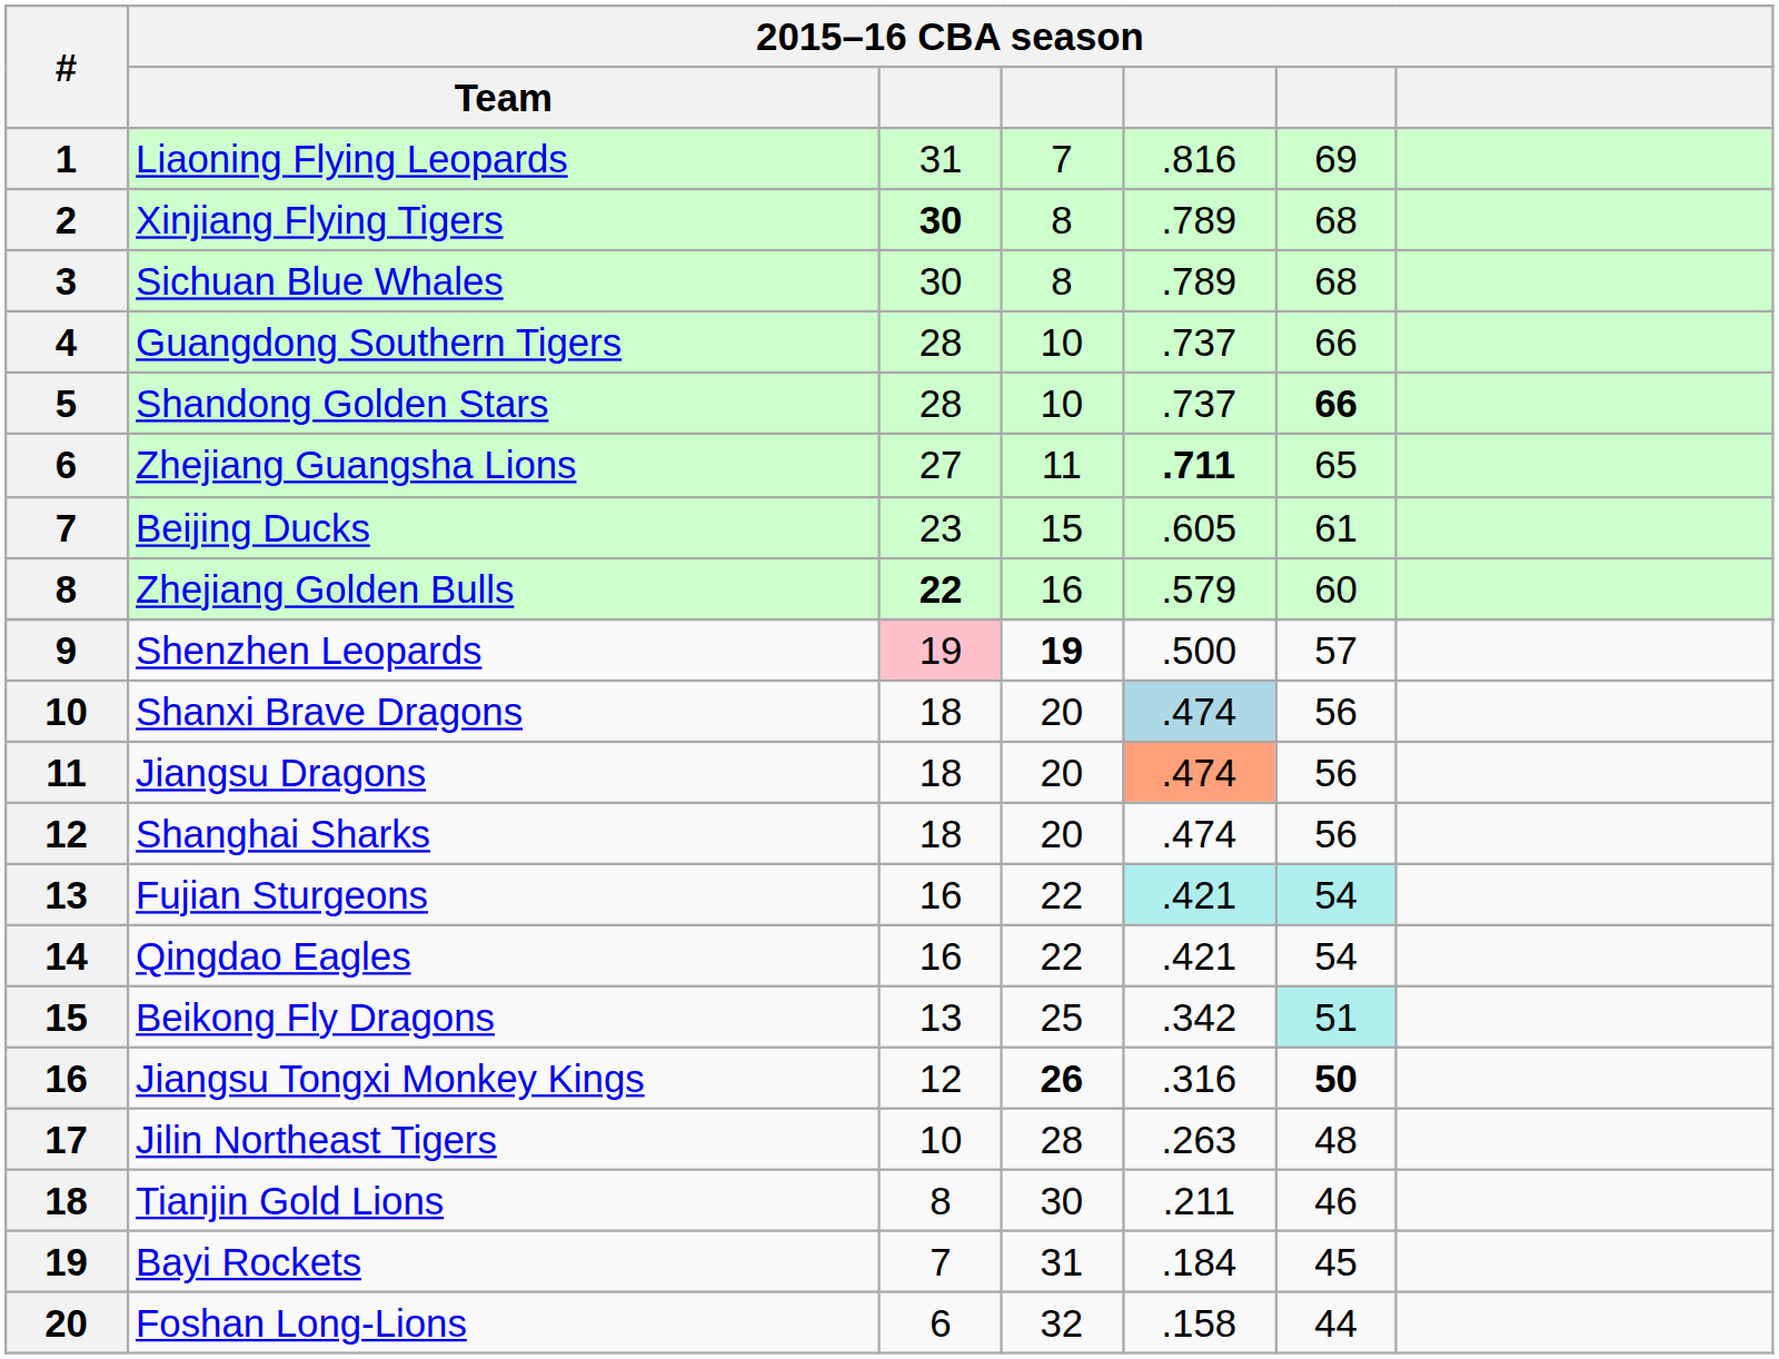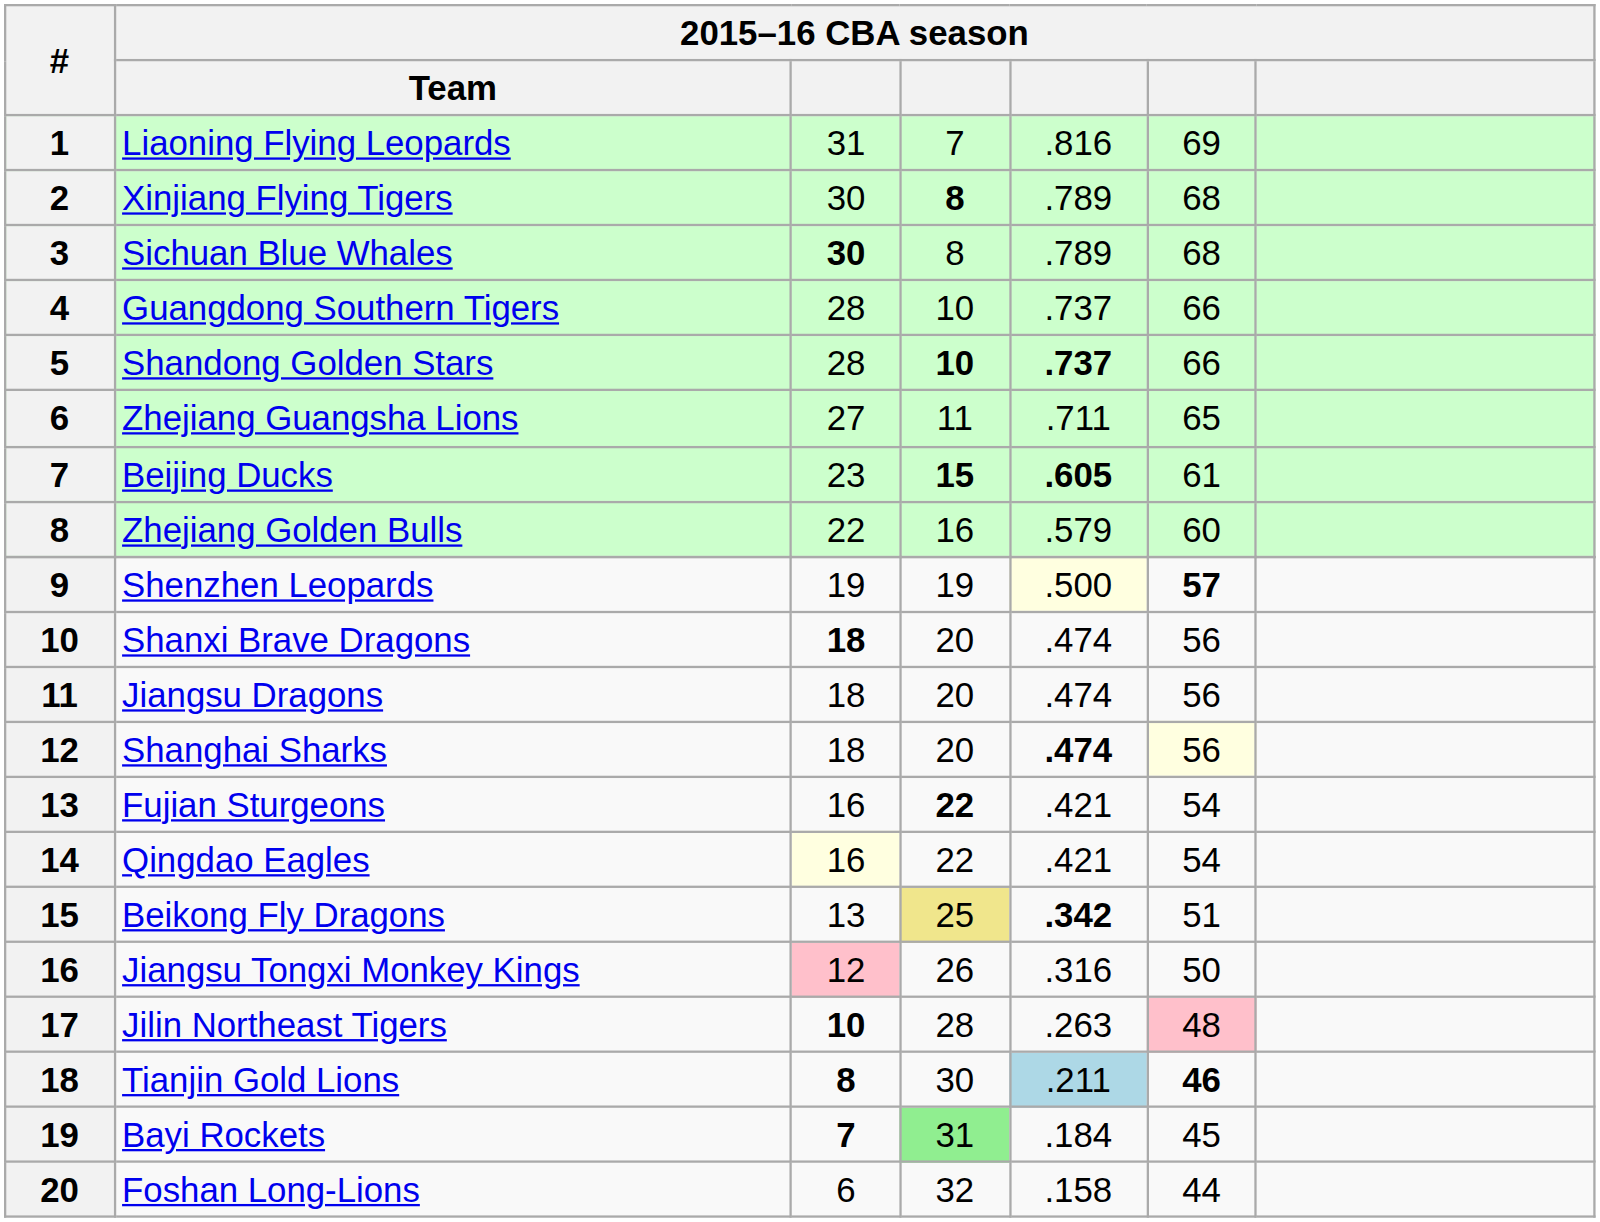Xinjiang Flying Tigers | column 3: bold -> normal
Xinjiang Flying Tigers | column 4: normal -> bold
Sichuan Blue Whales | column 3: normal -> bold
Shandong Golden Stars | column 4: normal -> bold
Shandong Golden Stars | column 5: normal -> bold
Shandong Golden Stars | column 6: bold -> normal
Zhejiang Guangsha Lions | column 5: bold -> normal
Beijing Ducks | column 4: normal -> bold
Beijing Ducks | column 5: normal -> bold
Zhejiang Golden Bulls | column 3: bold -> normal
Shenzhen Leopards | column 3: pink background -> no background
Shenzhen Leopards | column 4: bold -> normal
Shenzhen Leopards | column 5: no background -> lightyellow background
Shenzhen Leopards | column 6: normal -> bold
Shanxi Brave Dragons | column 3: normal -> bold
Shanxi Brave Dragons | column 5: lightblue background -> no background
Jiangsu Dragons | column 5: lightsalmon background -> no background
Shanghai Sharks | column 5: normal -> bold
Shanghai Sharks | column 6: no background -> lightyellow background
Fujian Sturgeons | column 4: normal -> bold
Fujian Sturgeons | column 5: paleturquoise background -> no background
Fujian Sturgeons | column 6: paleturquoise background -> no background
Qingdao Eagles | column 3: no background -> lightyellow background
Beikong Fly Dragons | column 4: no background -> khaki background
Beikong Fly Dragons | column 5: normal -> bold
Beikong Fly Dragons | column 6: paleturquoise background -> no background
Jiangsu Tongxi Monkey Kings | column 3: no background -> pink background
Jiangsu Tongxi Monkey Kings | column 4: bold -> normal
Jiangsu Tongxi Monkey Kings | column 6: bold -> normal
Jilin Northeast Tigers | column 3: normal -> bold
Jilin Northeast Tigers | column 6: no background -> pink background
Tianjin Gold Lions | column 3: normal -> bold
Tianjin Gold Lions | column 5: no background -> lightblue background
Tianjin Gold Lions | column 6: normal -> bold
Bayi Rockets | column 3: normal -> bold
Bayi Rockets | column 4: no background -> lightgreen background
